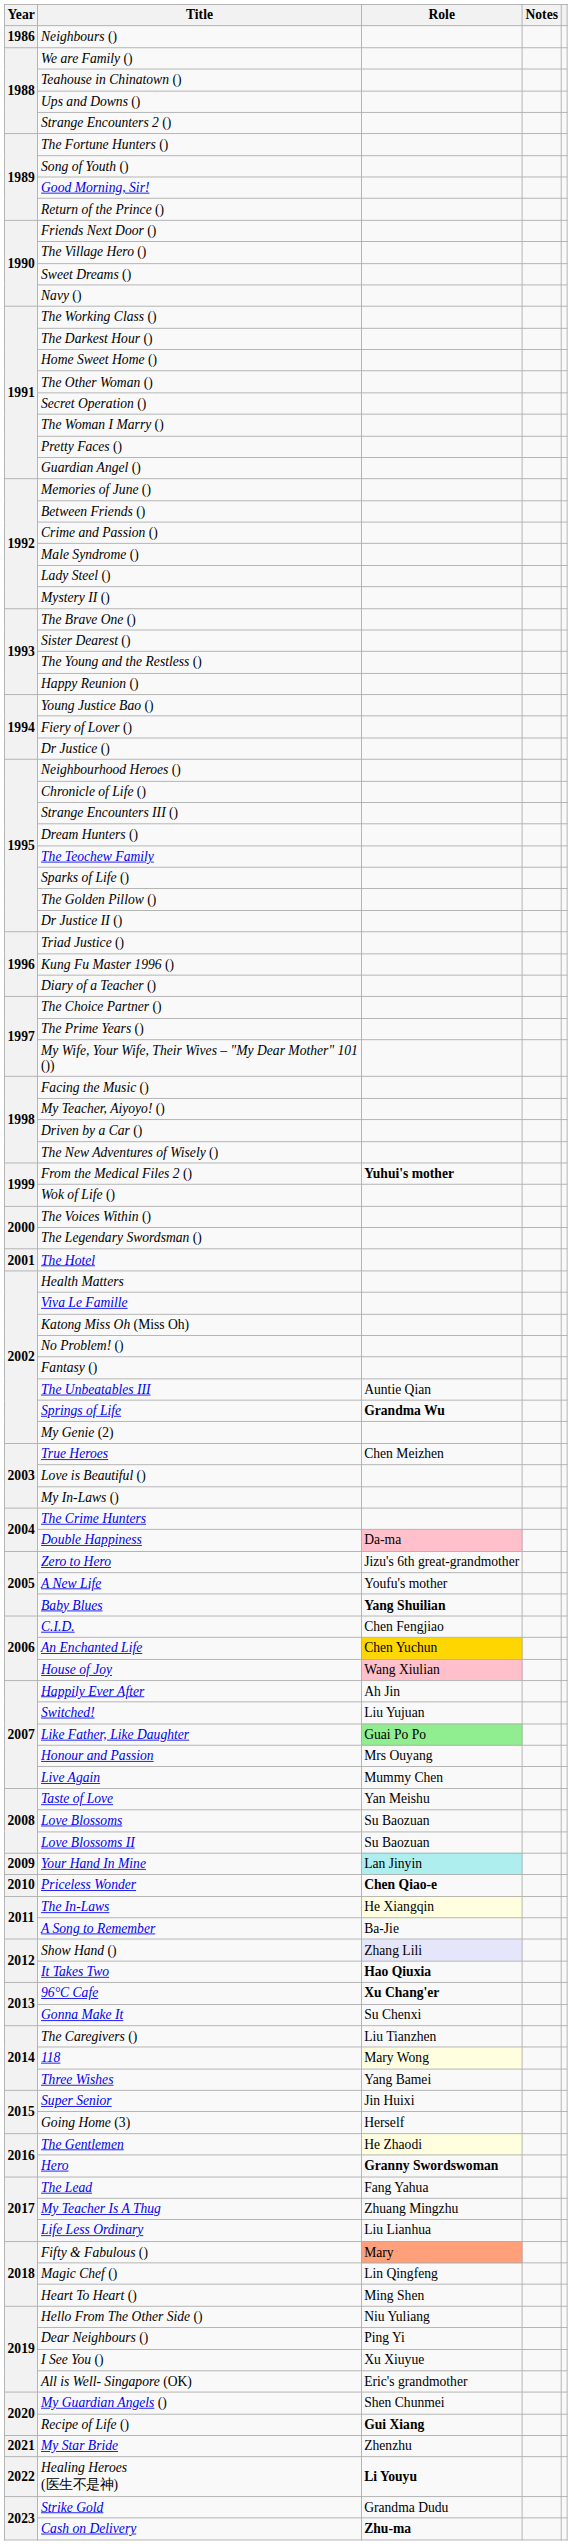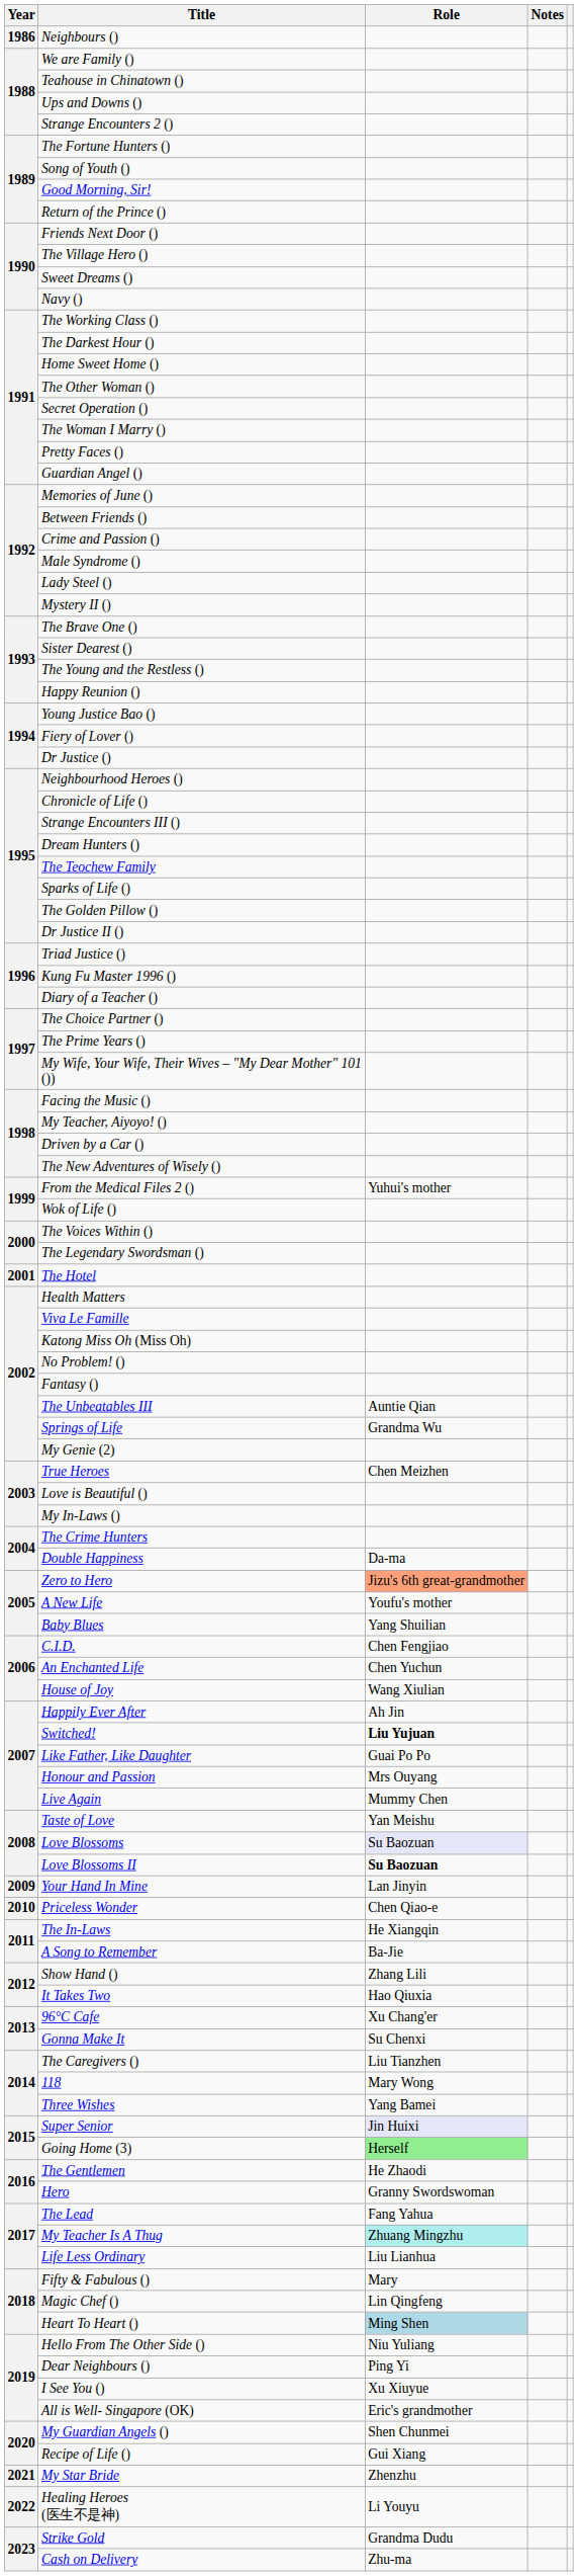From the Medical Files 2 () | Role: bold -> normal
Springs of Life | Role: bold -> normal
Double Happiness | Role: pink background -> no background
Zero to Hero | Role: no background -> lightsalmon background
Baby Blues | Role: bold -> normal
An Enchanted Life | Role: gold background -> no background
House of Joy | Role: pink background -> no background
Switched! | Role: normal -> bold
Like Father, Like Daughter | Role: lightgreen background -> no background
Love Blossoms | Role: no background -> lavender background
Love Blossoms II | Role: normal -> bold
Your Hand In Mine | Role: paleturquoise background -> no background
Priceless Wonder | Role: bold -> normal
The In-Laws | Role: lightyellow background -> no background
Show Hand () | Role: lavender background -> no background
It Takes Two | Role: bold -> normal
96°C Cafe | Role: bold -> normal
118 | Role: lightyellow background -> no background
Super Senior | Role: no background -> lavender background
Going Home (3) | Role: no background -> lightgreen background
The Gentlemen | Role: lightyellow background -> no background
Hero | Role: bold -> normal
My Teacher Is A Thug | Role: no background -> paleturquoise background
Fifty & Fabulous () | Role: lightsalmon background -> no background
Heart To Heart () | Role: no background -> lightblue background
Recipe of Life () | Role: bold -> normal
Healing Heroes (医生不是神) | Role: bold -> normal
Cash on Delivery | Role: bold -> normal
